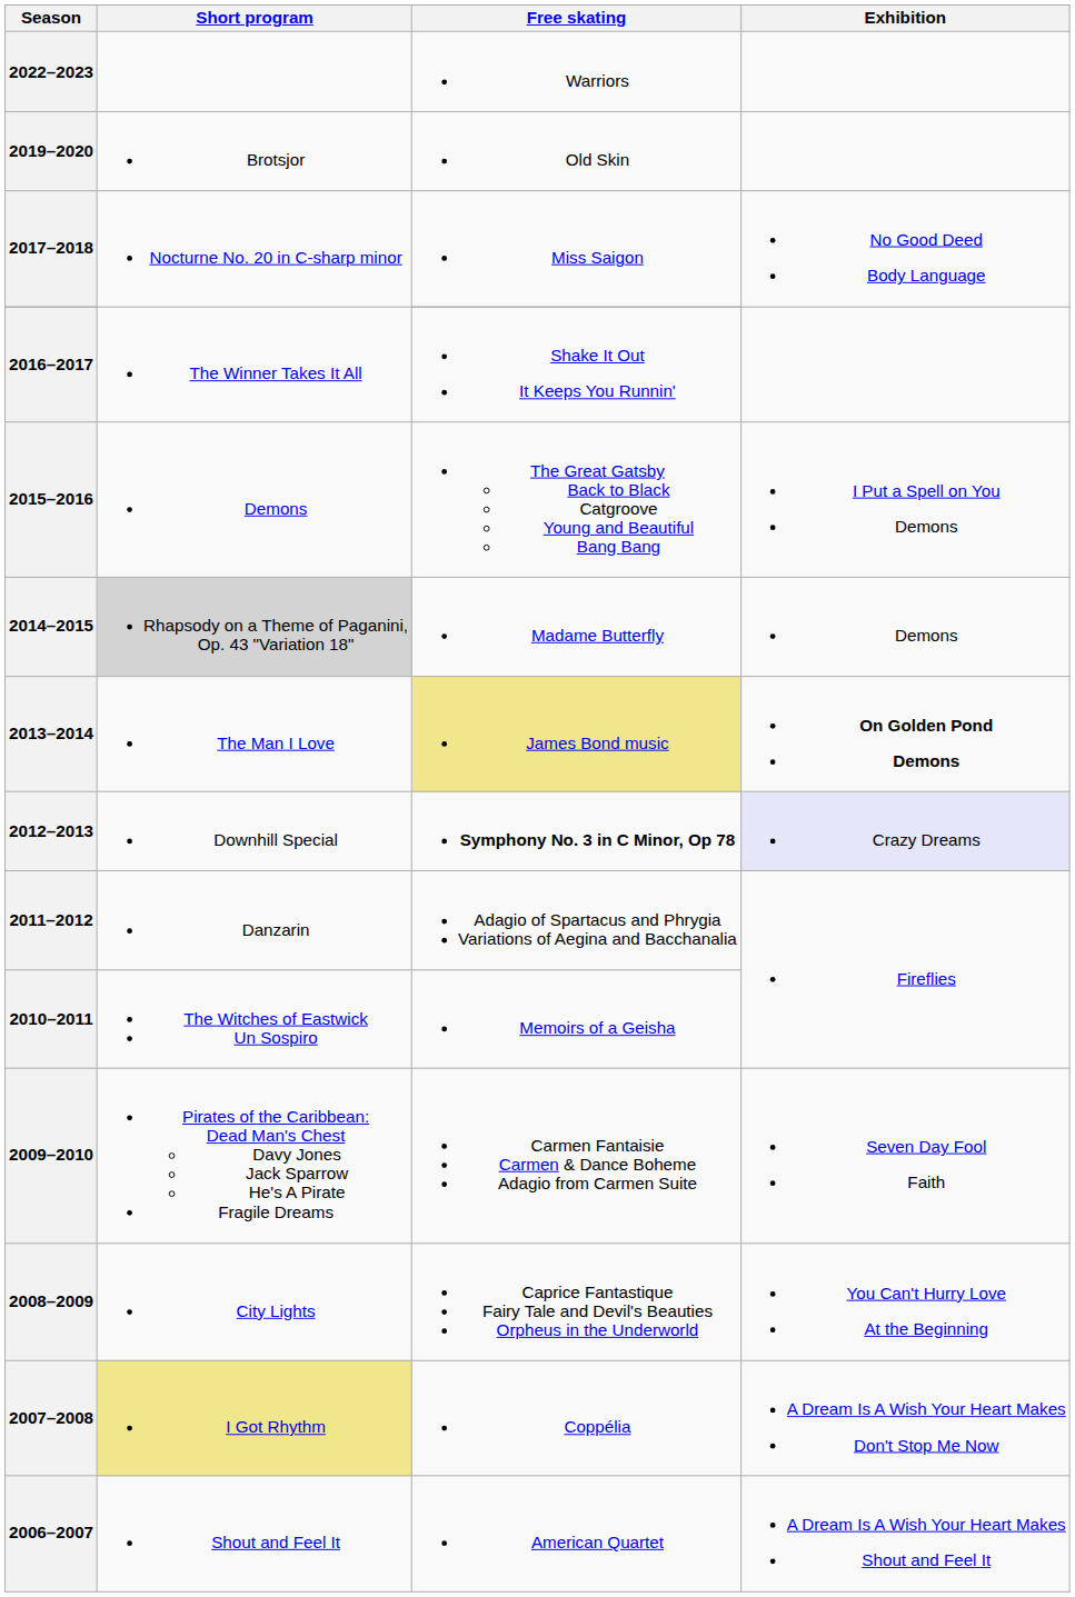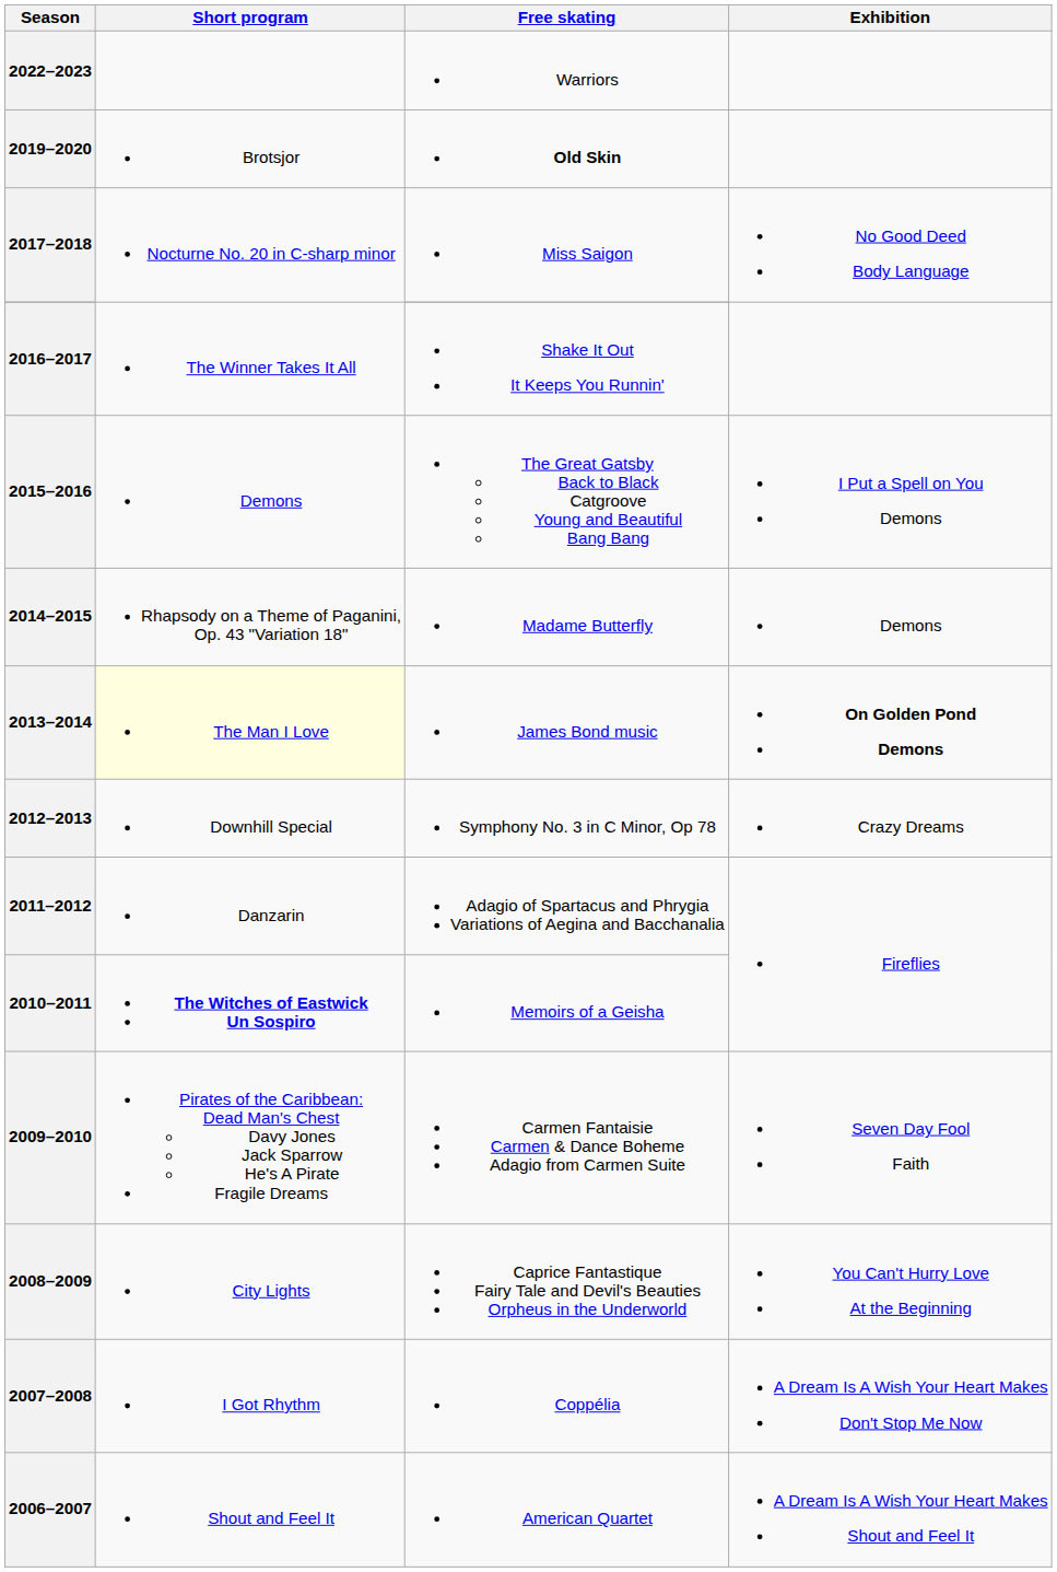2019–2020 | Free skating: normal -> bold
2014–2015 | Short program: lightgrey background -> no background
2013–2014 | Short program: no background -> lightyellow background
2013–2014 | Free skating: khaki background -> no background
2012–2013 | Free skating: bold -> normal
2012–2013 | Exhibition: lavender background -> no background
2010–2011 | Short program: normal -> bold
2007–2008 | Short program: khaki background -> no background
